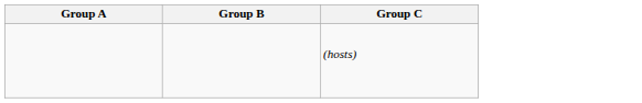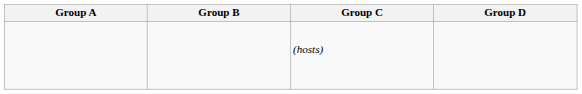+ column: Group D
